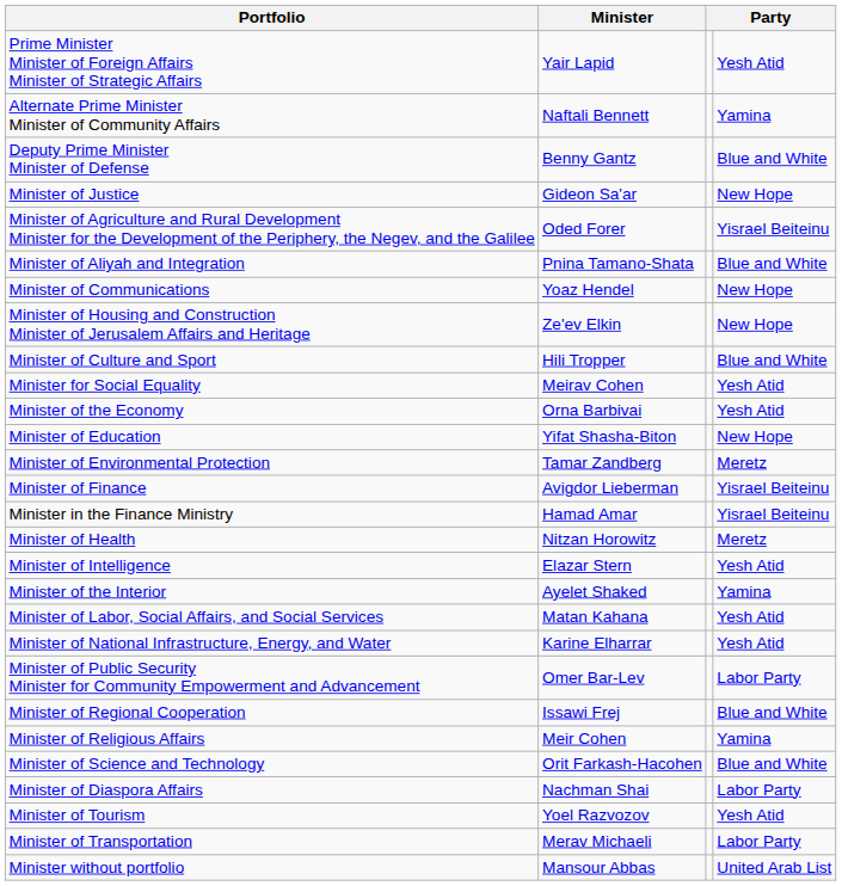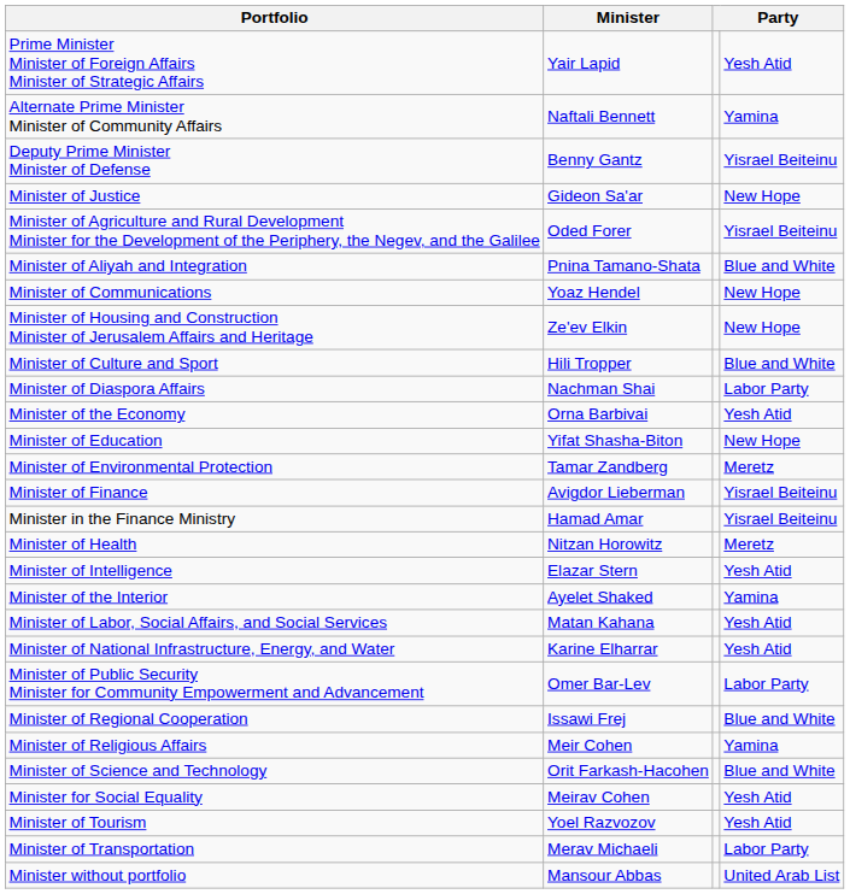Deputy Prime Minister Minister of Defense | column 4: Blue and White -> Yisrael Beiteinu
rows swapped: Minister of Diaspora Affairs <-> Minister for Social Equality
